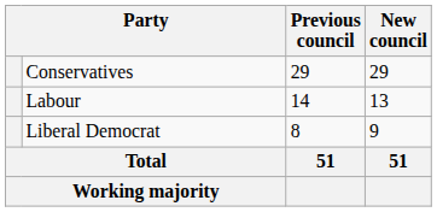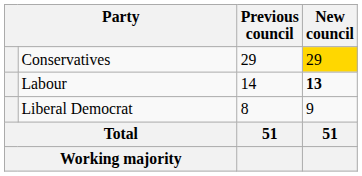Conservatives | New council: no background -> gold background
Labour | New council: normal -> bold
